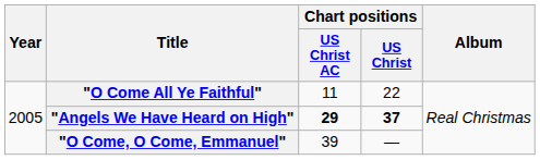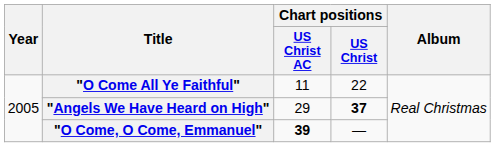"Angels We Have Heard on High" | Chart positions / US Christ AC: bold -> normal
"O Come, O Come, Emmanuel" | Chart positions / US Christ AC: normal -> bold
